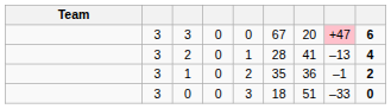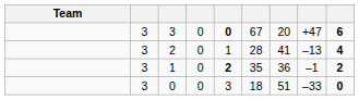row 2 | column 5: normal -> bold
row 2 | column 8: pink background -> no background
row 4 | column 5: normal -> bold
